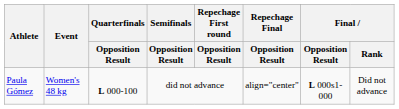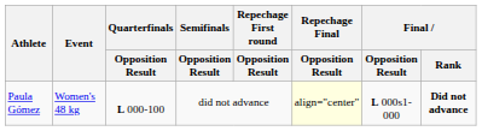Paula Gómez | Repechage Final / Opposition Result: no background -> lightyellow background
Paula Gómez | Final / Rank: normal -> bold
